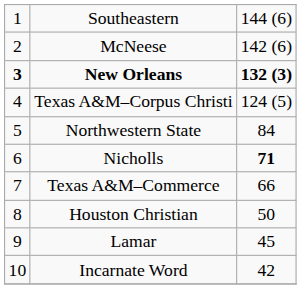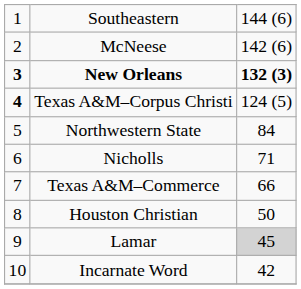Texas A&M–Corpus Christi | column 1: normal -> bold
Nicholls | column 3: bold -> normal
Lamar | column 3: no background -> lightgrey background
